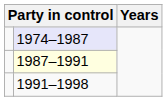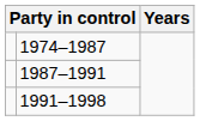1974–1987 | column 2: lavender background -> no background
1987–1991 | column 2: lightyellow background -> no background
